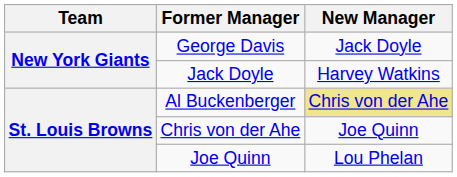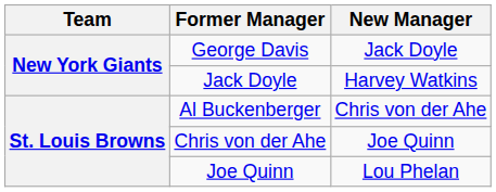Al Buckenberger | New Manager: khaki background -> no background
